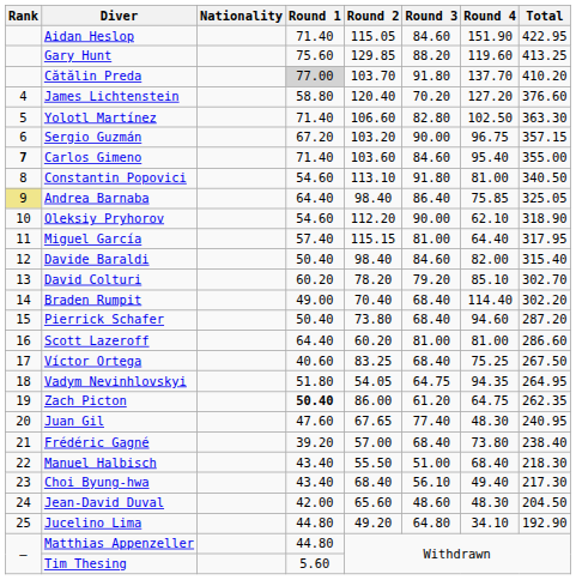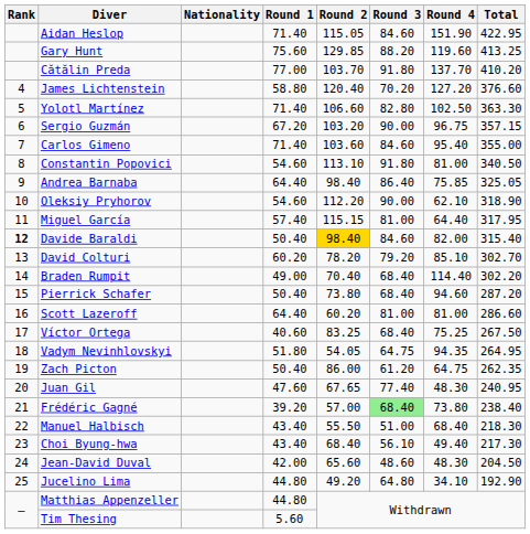Cătălin Preda | Round 1: lightgrey background -> no background
Carlos Gimeno | Rank: bold -> normal
Andrea Barnaba | Rank: khaki background -> no background
Davide Baraldi | Rank: normal -> bold
Davide Baraldi | Round 2: no background -> gold background
Zach Picton | Round 1: bold -> normal
Frédéric Gagné | Round 3: no background -> lightgreen background
